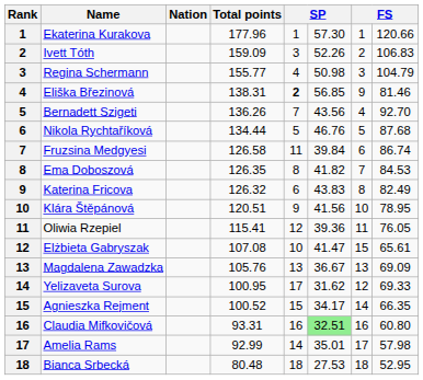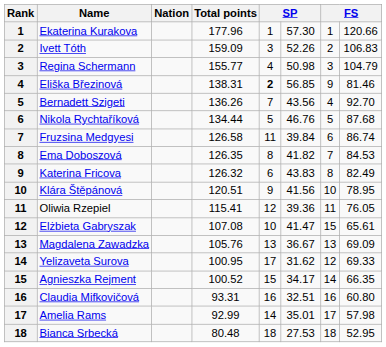Claudia Mifkovičová | column 6: lightgreen background -> no background
